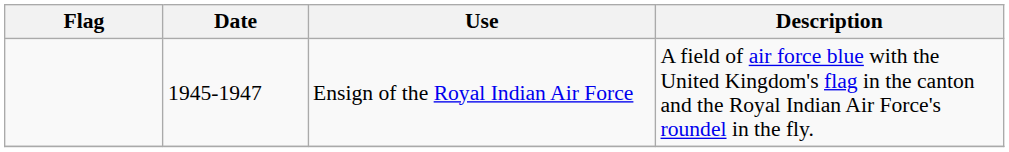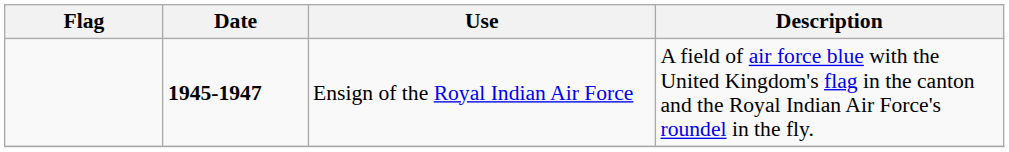Ensign of the Royal Indian Air Force | Date: normal -> bold
